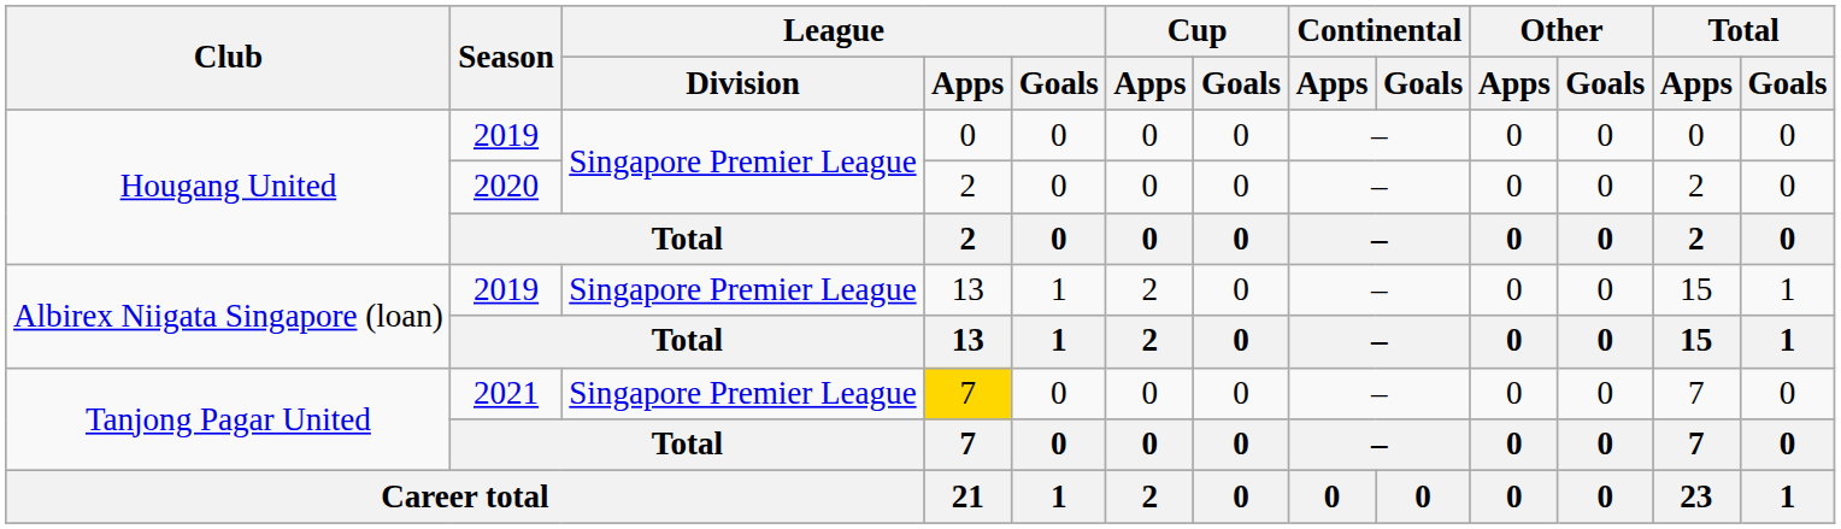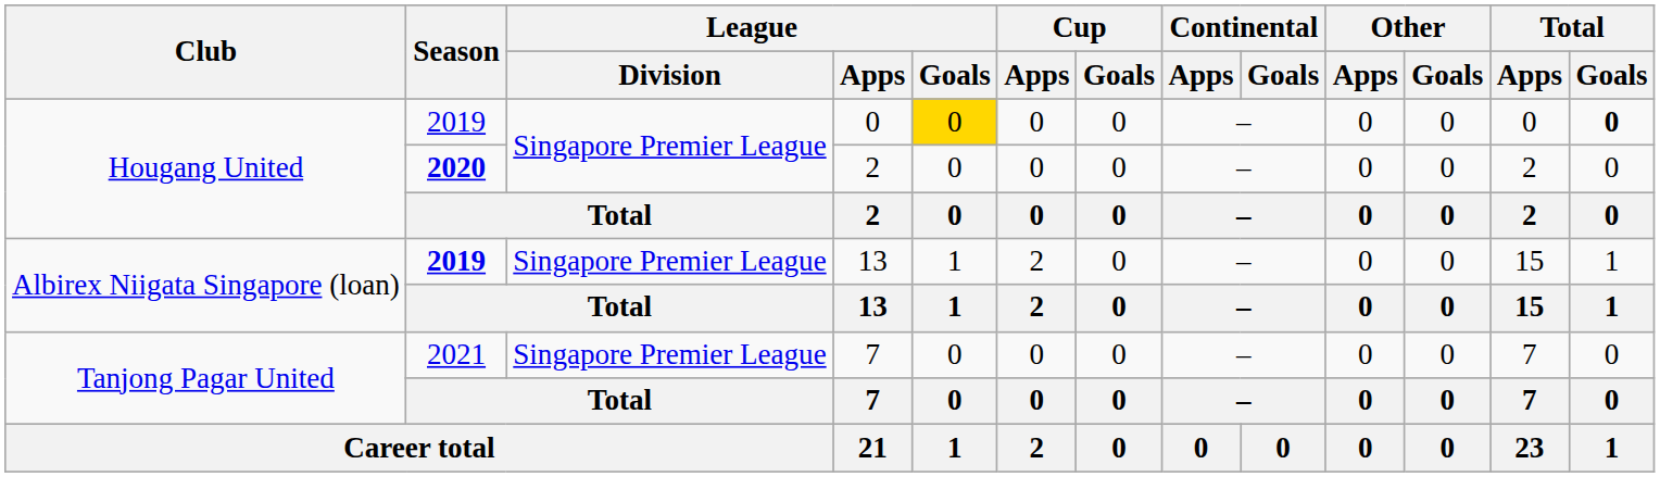row 3 | League / Goals: no background -> gold background
row 3 | Total / Goals: normal -> bold
row 4 | Season: normal -> bold
row 6 | Season: normal -> bold
row 8 | League / Apps: gold background -> no background
